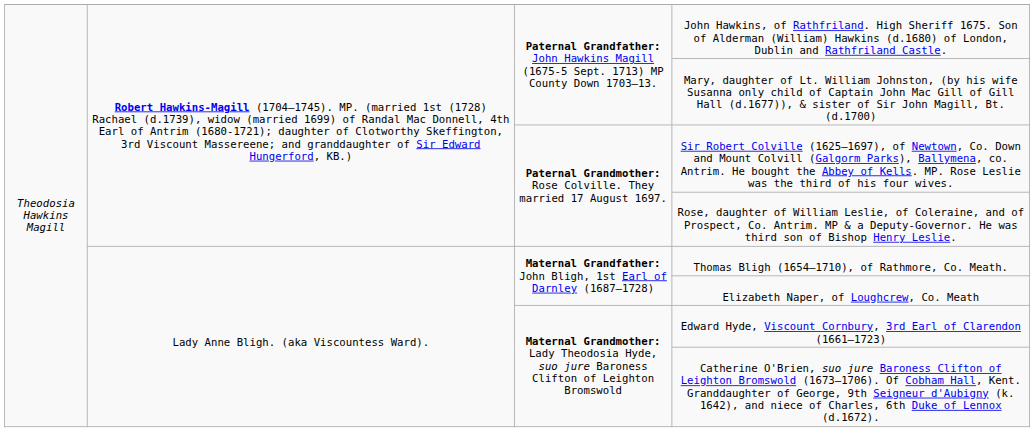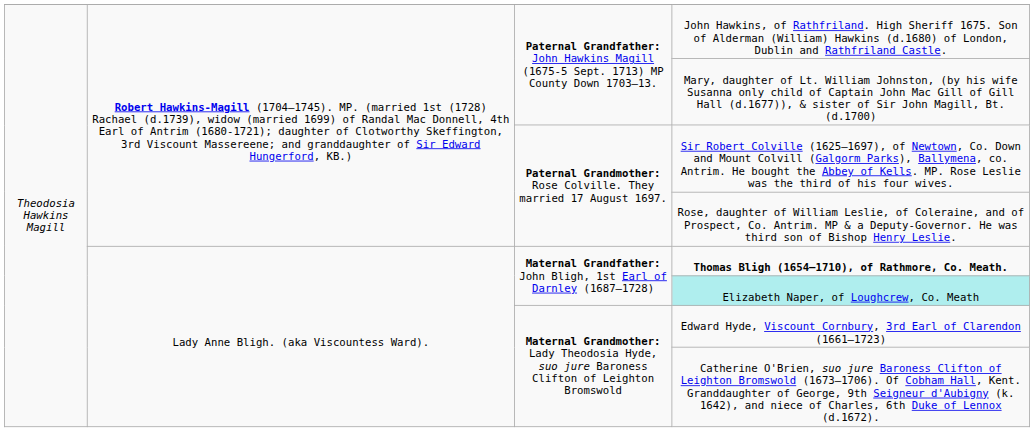Thomas Bligh (1654–1710), of Rathmore, Co. Meath. | column 4: normal -> bold
Elizabeth Naper, of Loughcrew, Co. Meath | column 4: no background -> paleturquoise background
